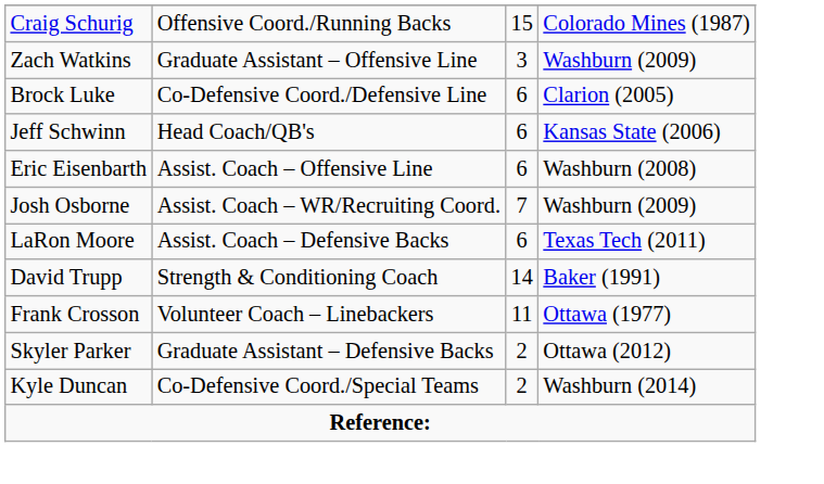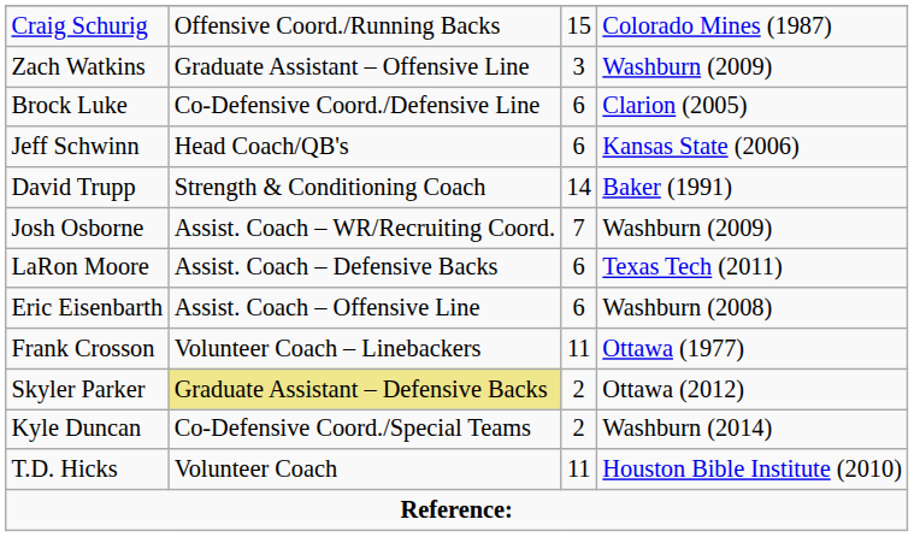rows swapped: Eric Eisenbarth <-> David Trupp
Skyler Parker | column 2: no background -> khaki background
+ row: T.D. Hicks | Volunteer Coach | 11 | Houston Bible Institute (2010)
